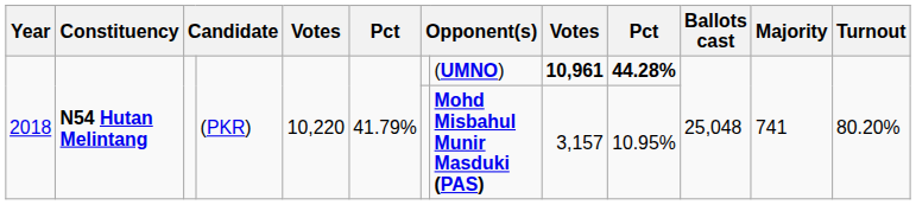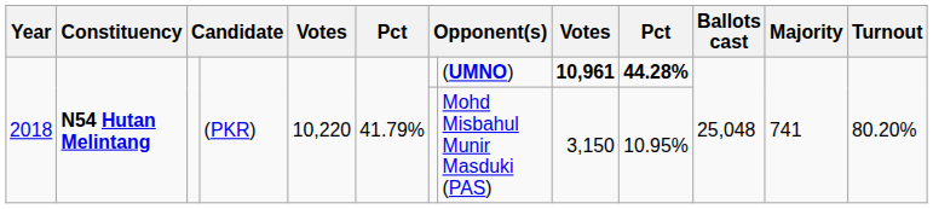row 3 | column 8: bold -> normal
row 3 | column 9: 3,157 -> 3,150
